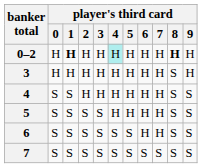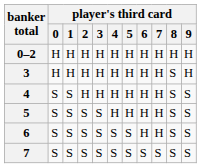0–2 | player's third card / 1: bold -> normal
0–2 | player's third card / 4: paleturquoise background -> no background
0–2 | player's third card / 8: bold -> normal
